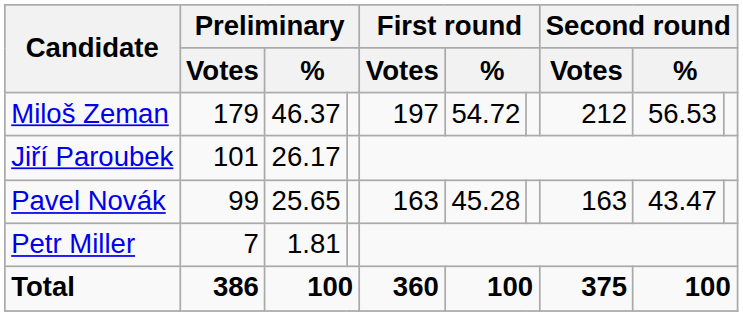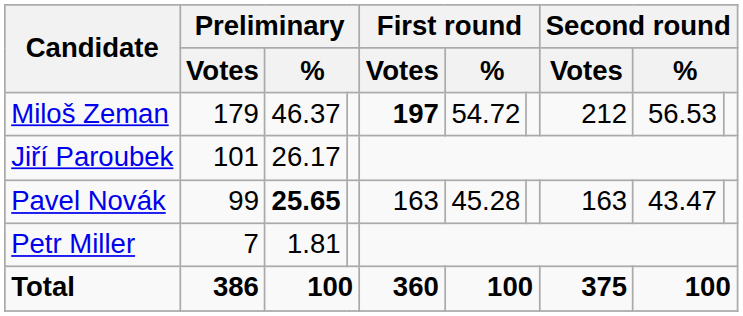Miloš Zeman | First round / Votes: normal -> bold
Pavel Novák | column 3: normal -> bold
